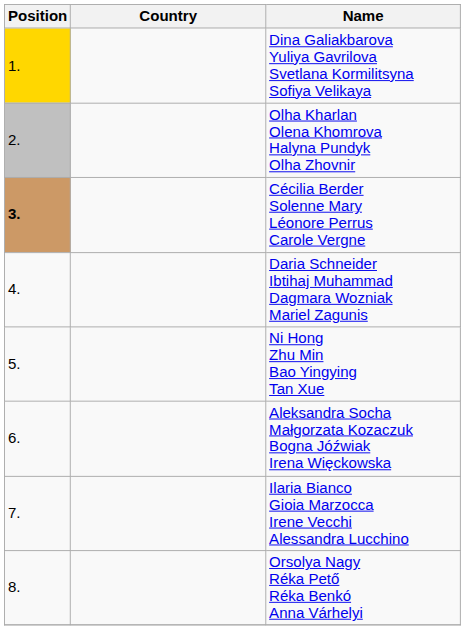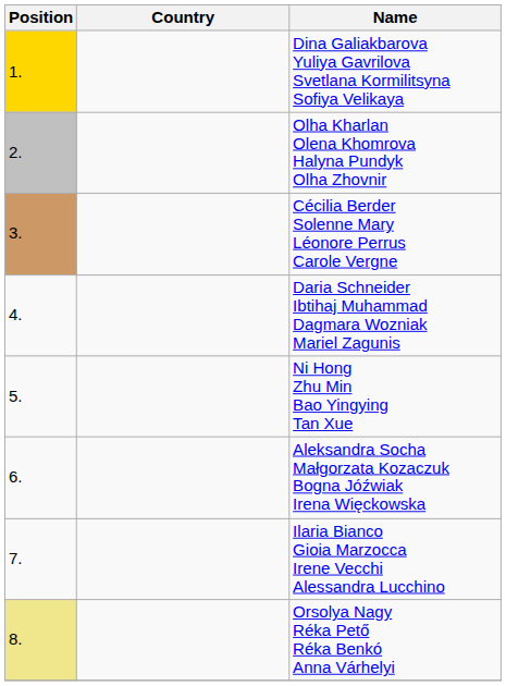Cécilia Berder Solenne Mary Léonore Perrus Carole Vergne | Position: bold -> normal
Orsolya Nagy Réka Pető Réka Benkó Anna Várhelyi | Position: no background -> khaki background
